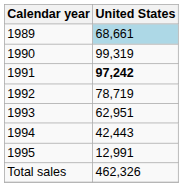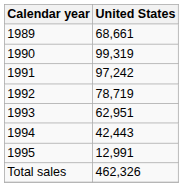1989 | United States: lightblue background -> no background
1991 | United States: bold -> normal
